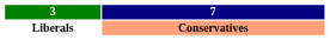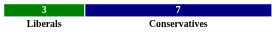Liberals | 7: lightsalmon background -> no background
